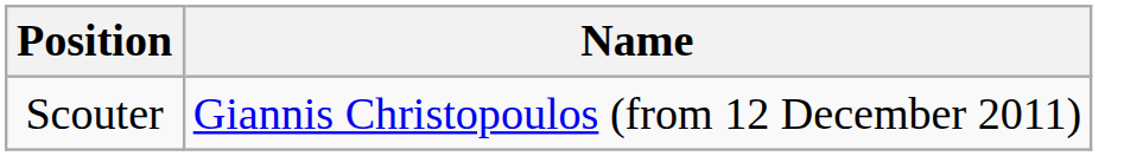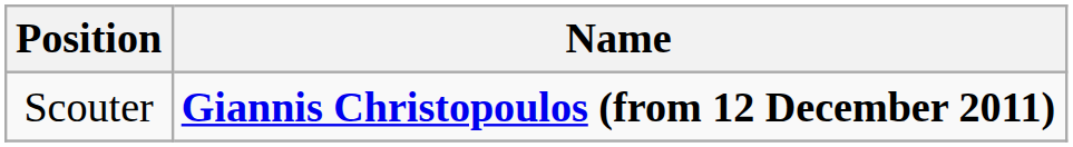Scouter | Name: normal -> bold
